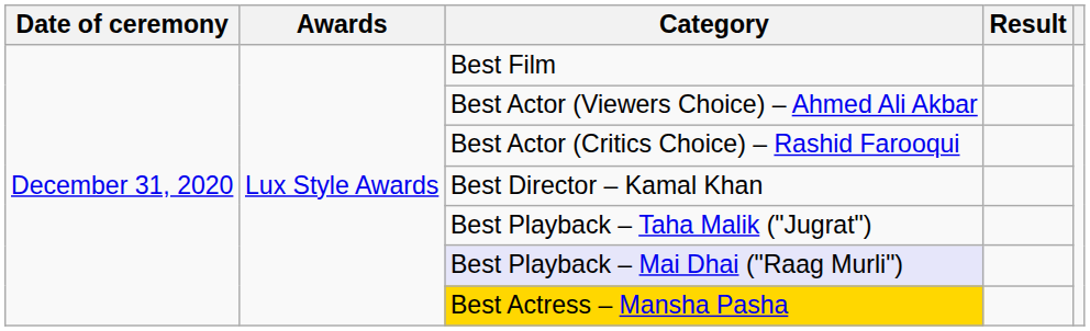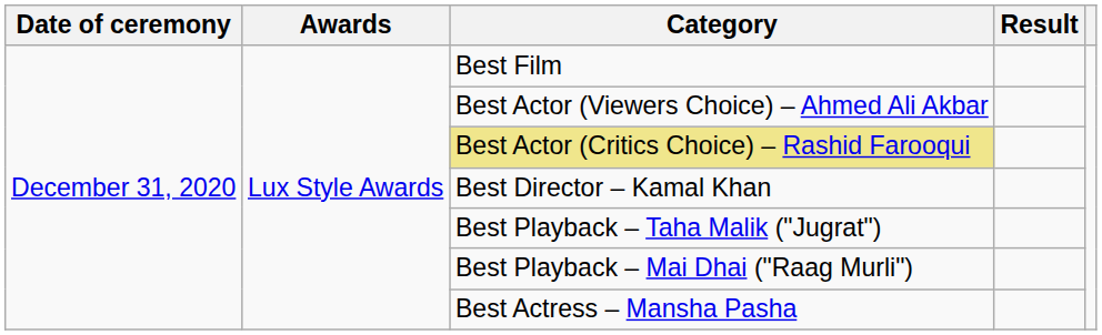Best Actor (Critics Choice) – Rashid Farooqui | Category: no background -> khaki background
Best Playback – Mai Dhai ("Raag Murli") | Category: lavender background -> no background
Best Actress – Mansha Pasha | Category: gold background -> no background
